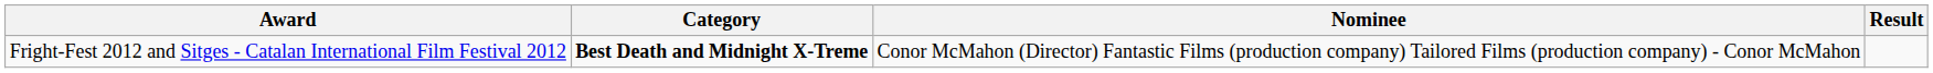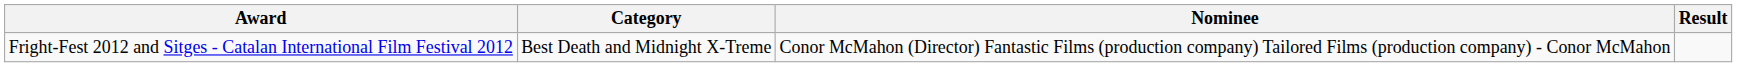row 2 | Category: bold -> normal
